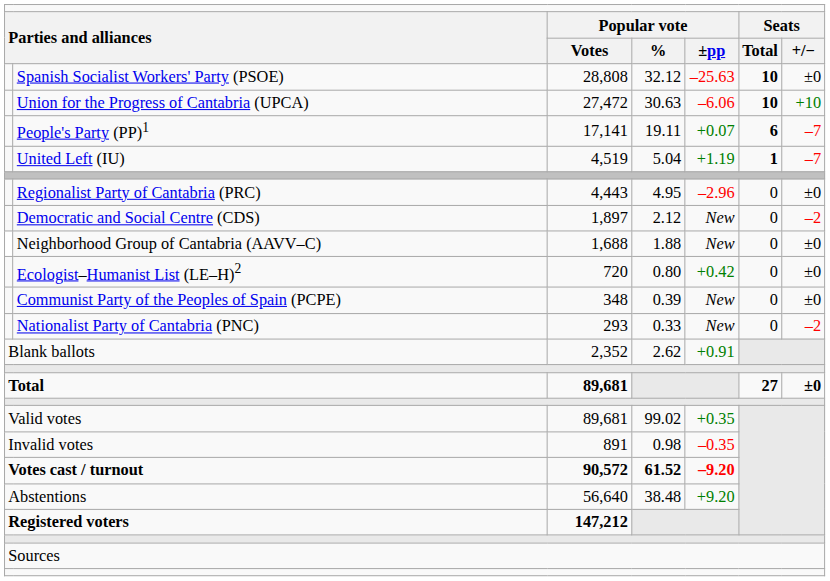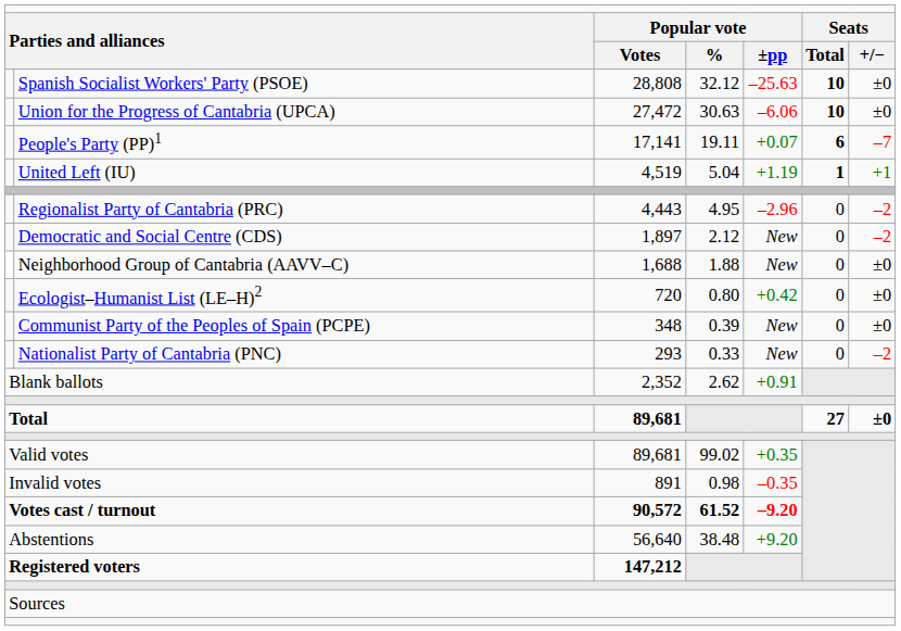Union for the Progress of Cantabria (UPCA) | column 7: +10 -> ±0
United Left (IU) | column 7: –7 -> +1
Regionalist Party of Cantabria (PRC) | column 7: ±0 -> –2
